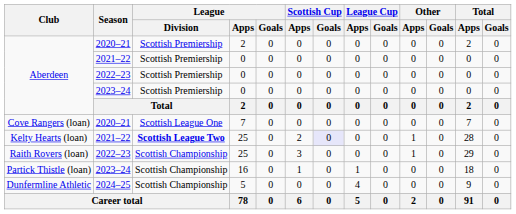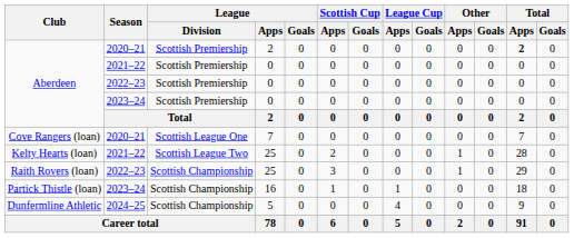Aberdeen / 2020–21 | Total / Apps: normal -> bold
Kelty Hearts (loan) | League / Division: bold -> normal
Kelty Hearts (loan) | Scottish Cup / Goals: lavender background -> no background
